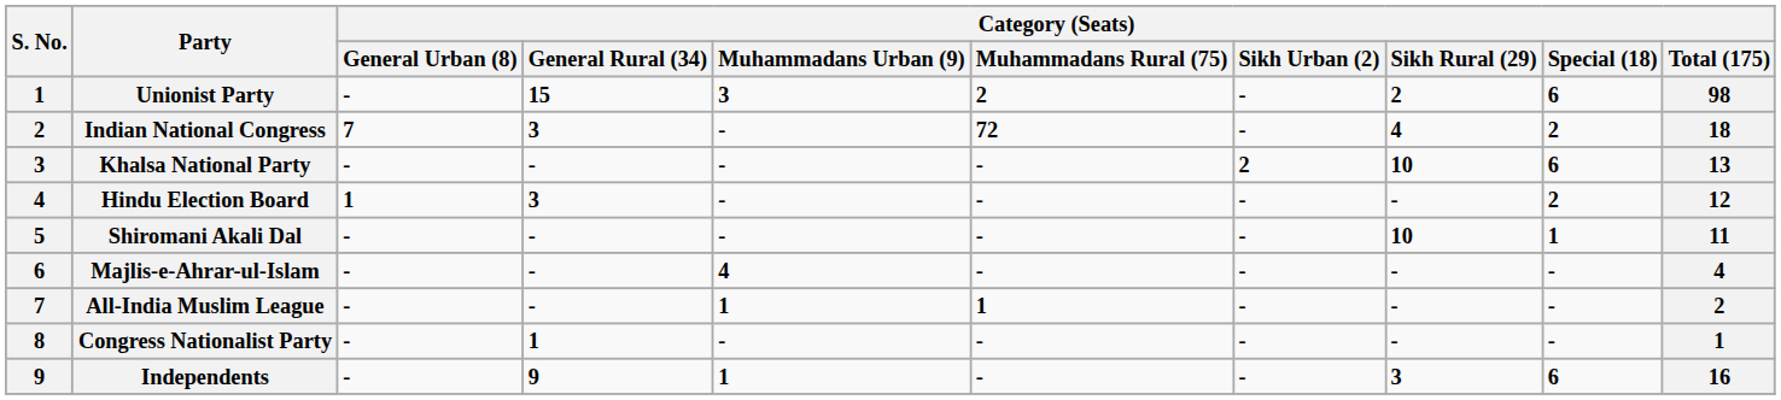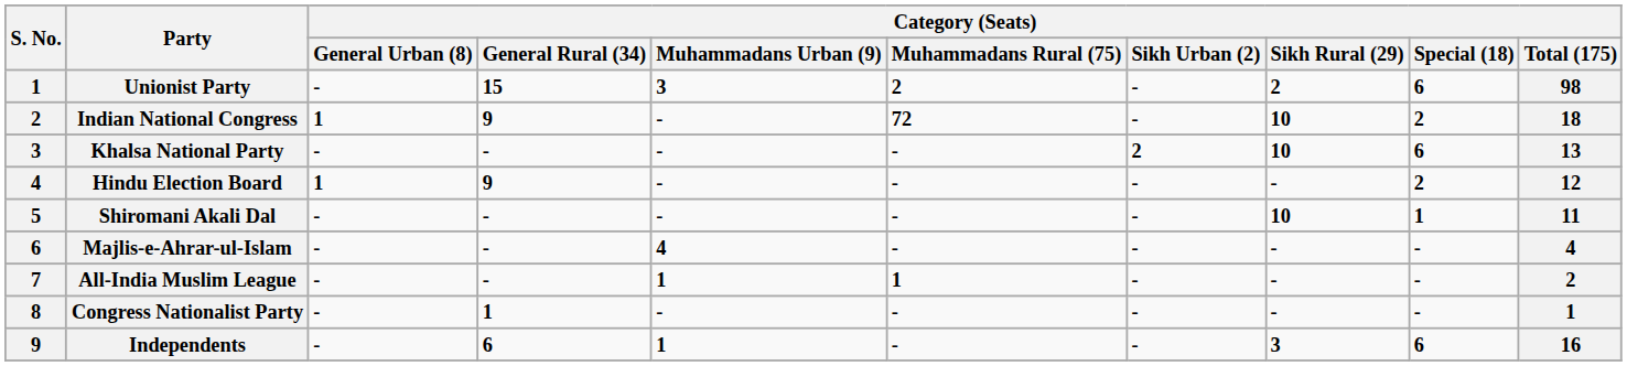Indian National Congress | Category (Seats) / General Urban (8): 7 -> 1
Indian National Congress | Category (Seats) / General Rural (34): 3 -> 9
Indian National Congress | Category (Seats) / Sikh Rural (29): 4 -> 10
Hindu Election Board | Category (Seats) / General Rural (34): 3 -> 9
Independents | Category (Seats) / General Rural (34): 9 -> 6
